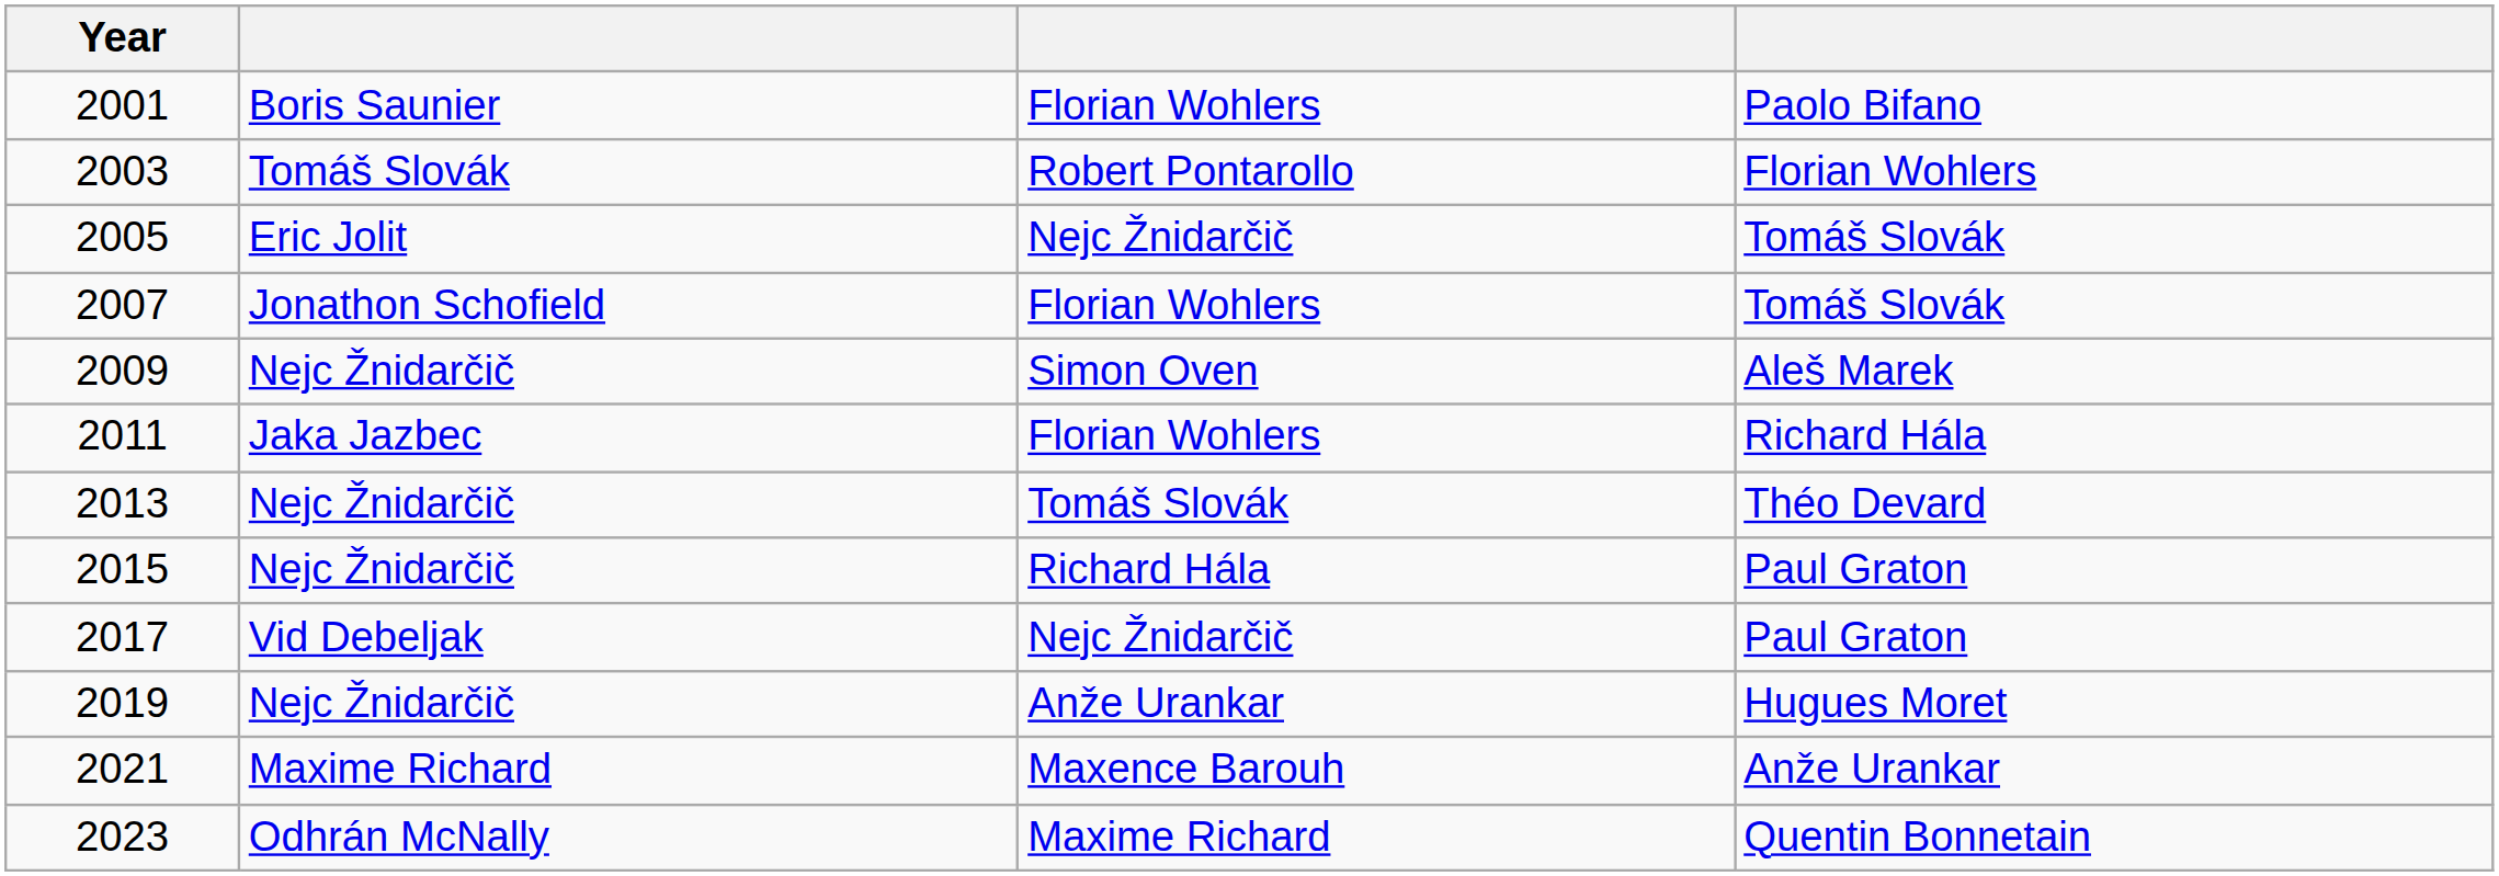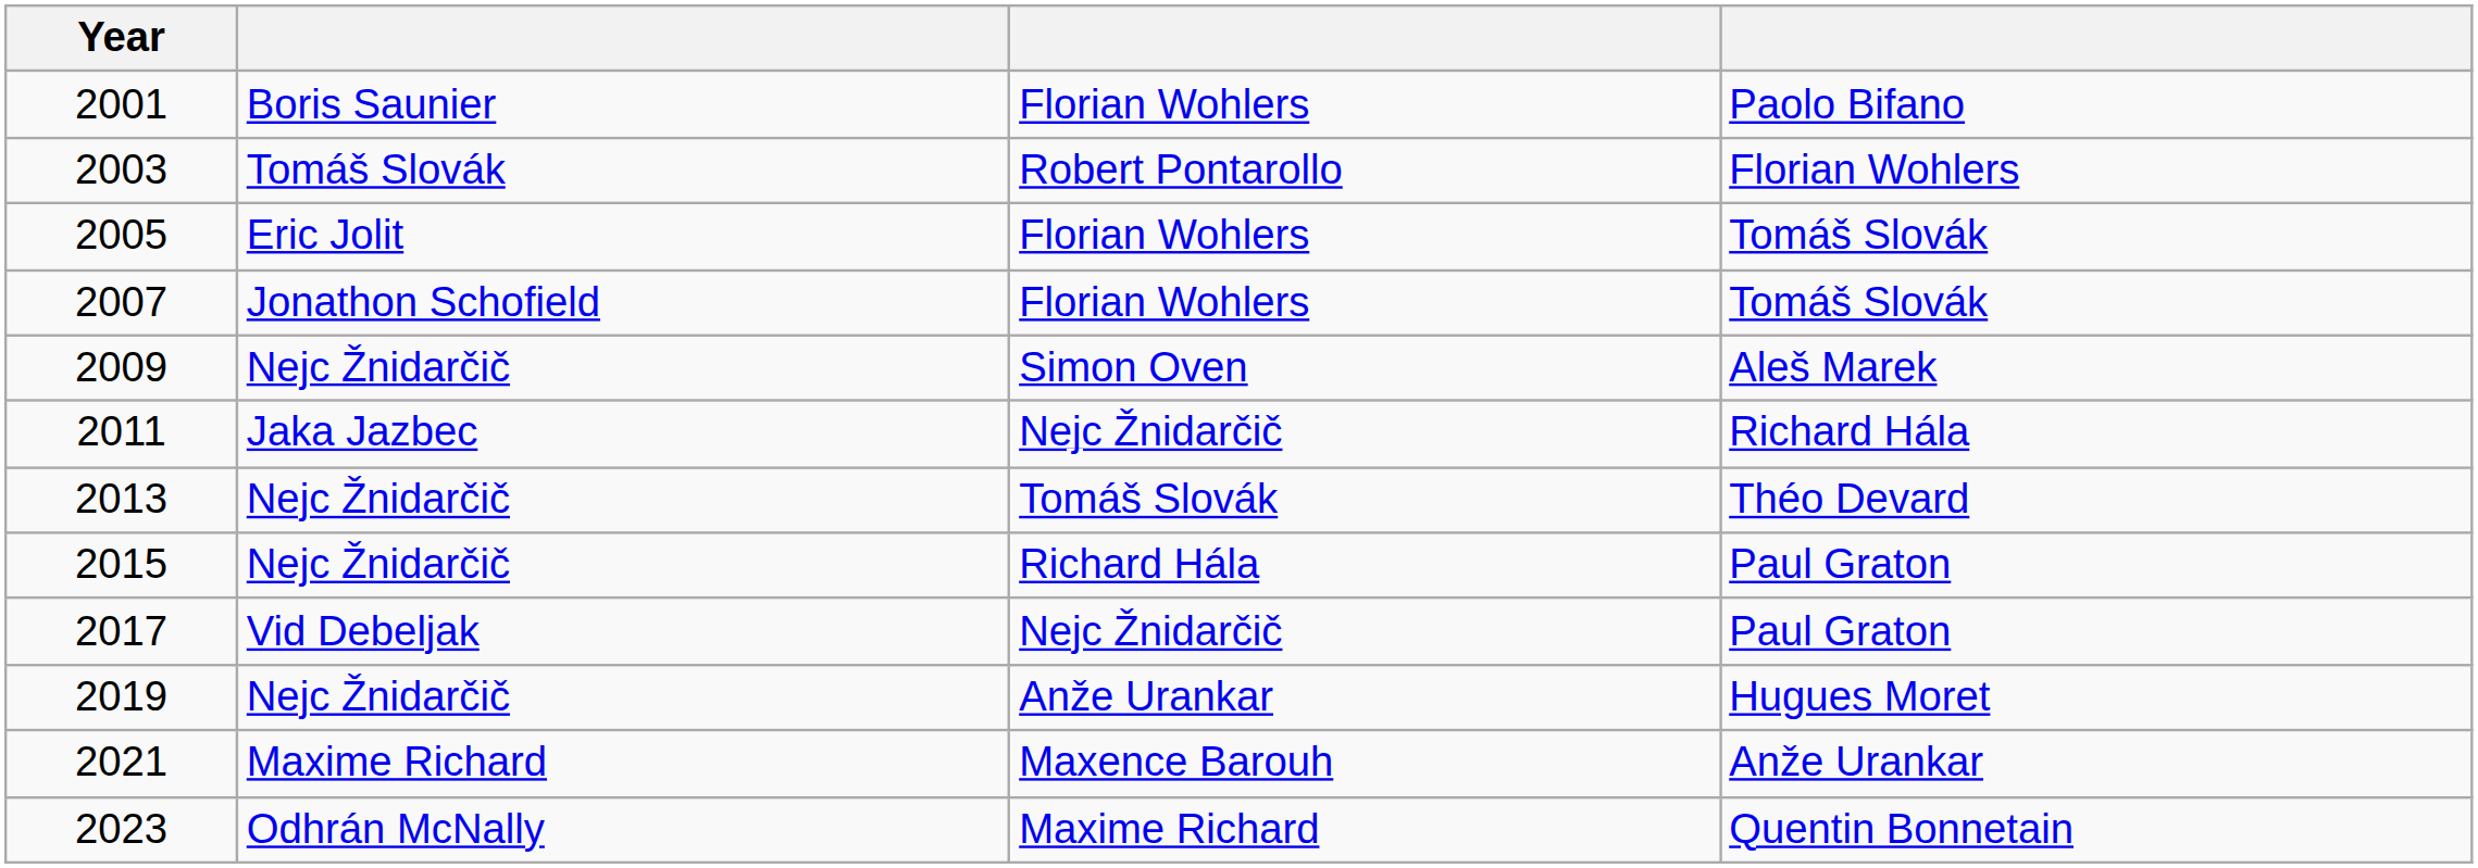2005 | column 3: Nejc Žnidarčič -> Florian Wohlers
2011 | column 3: Florian Wohlers -> Nejc Žnidarčič
